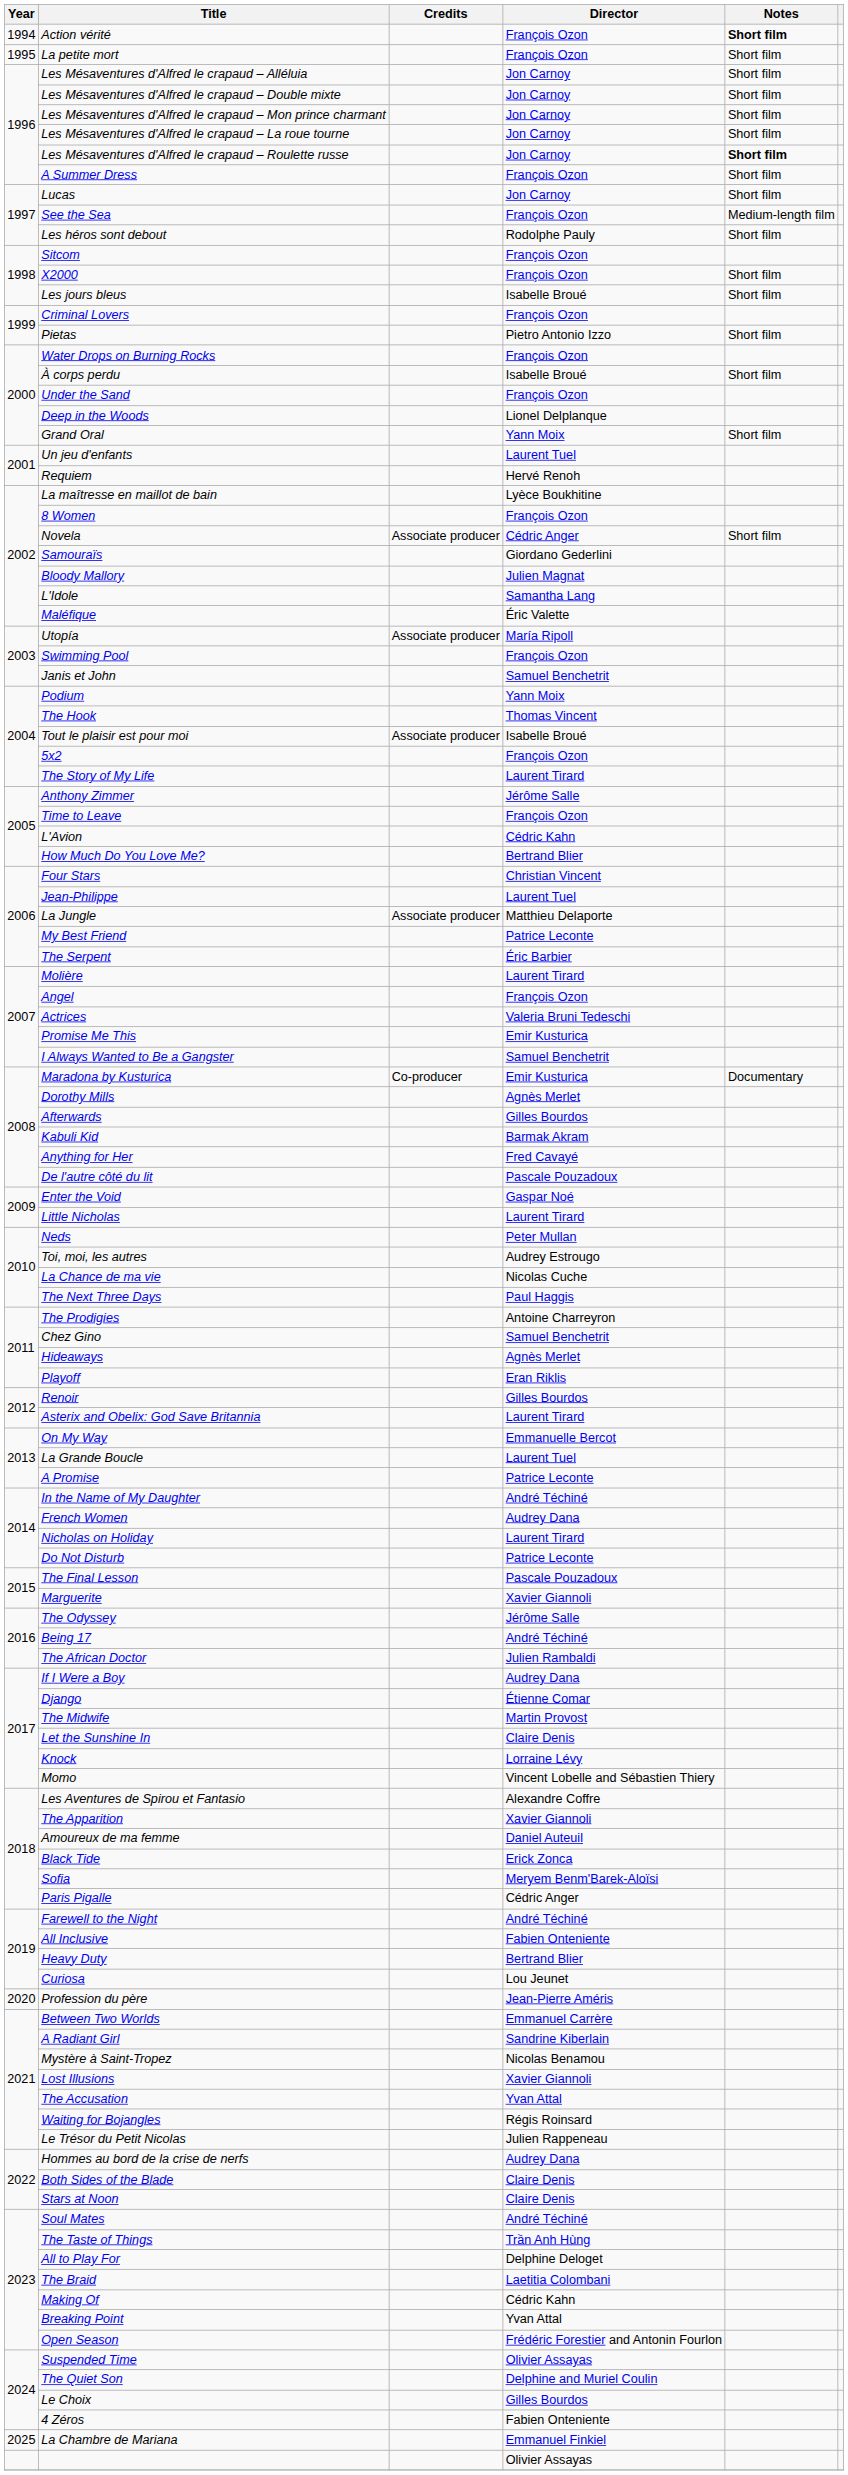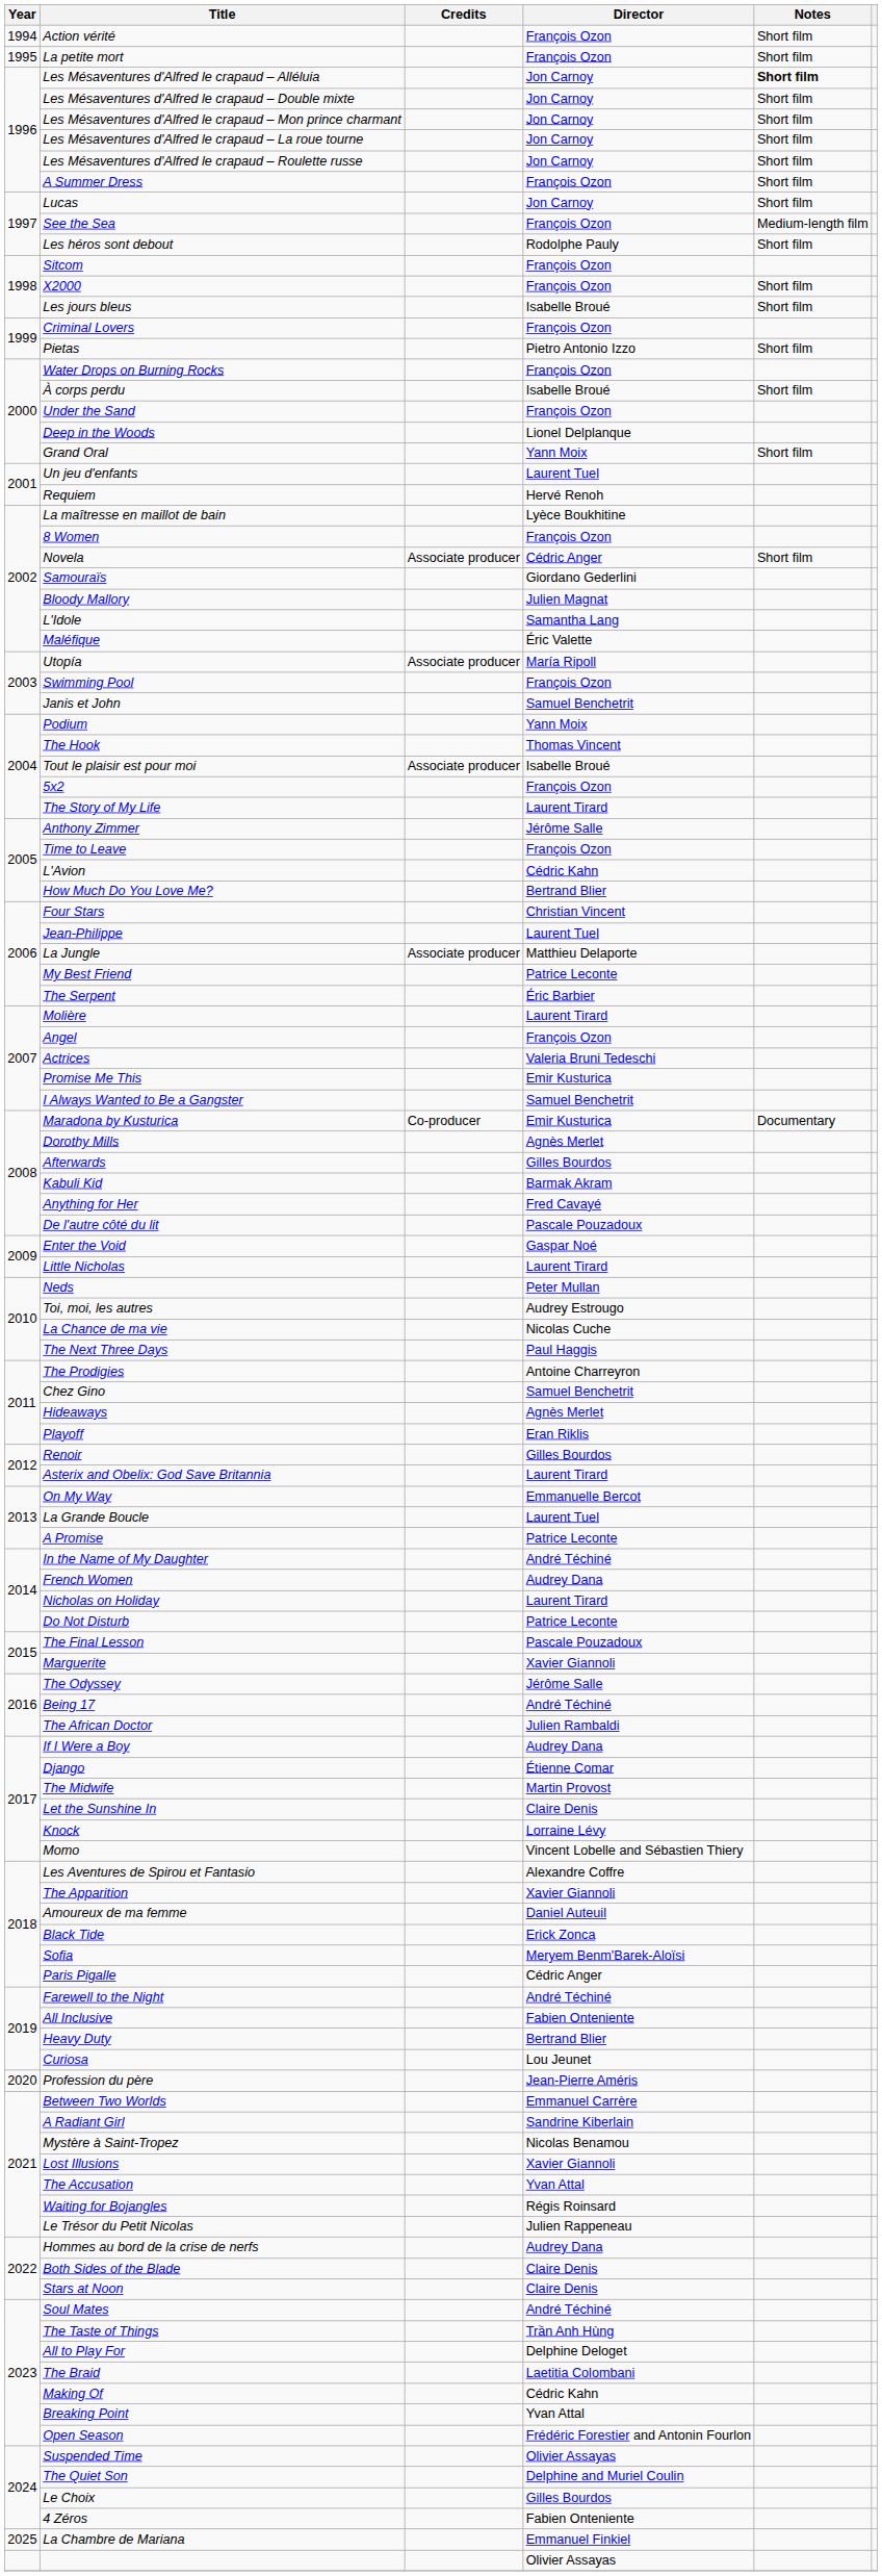Action vérité | Notes: bold -> normal
Les Mésaventures d'Alfred le crapaud – Alléluia | Notes: normal -> bold
Les Mésaventures d'Alfred le crapaud – Roulette russe | Notes: bold -> normal
